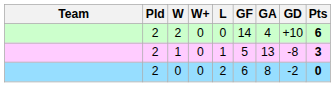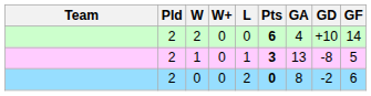columns swapped: GF <-> Pts
